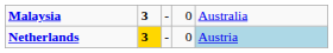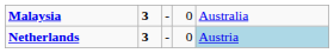Netherlands | column 2: gold background -> no background
